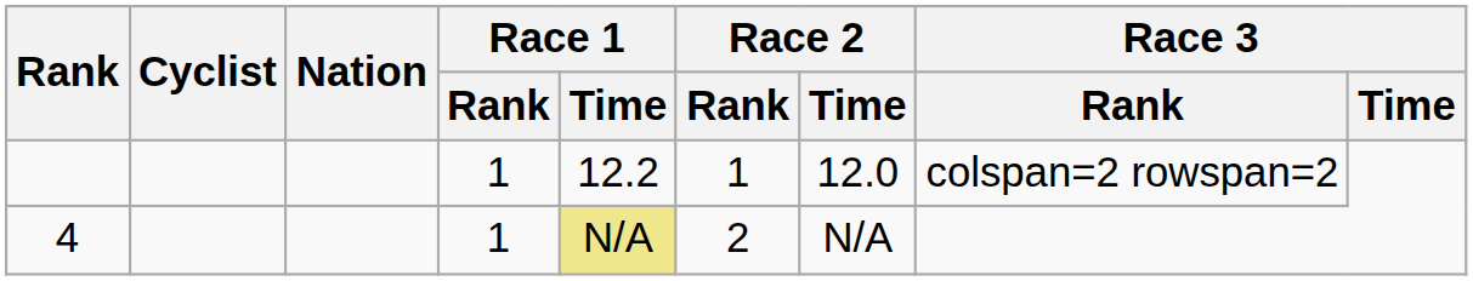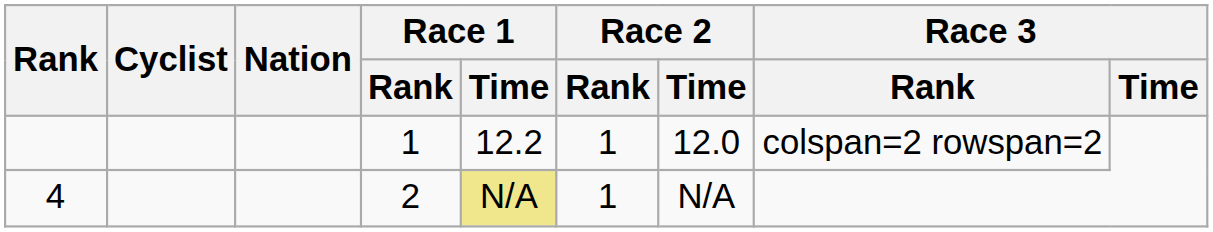4 | Race 1 / Rank: 1 -> 2
4 | Race 2 / Rank: 2 -> 1
